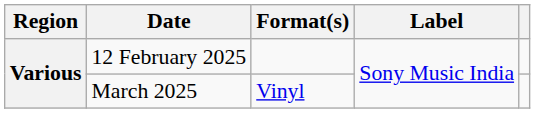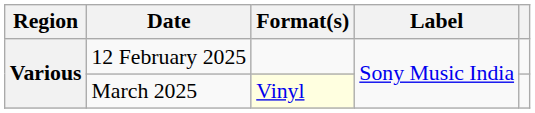March 2025 | Format(s): no background -> lightyellow background
